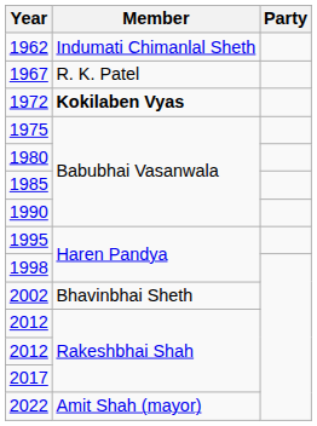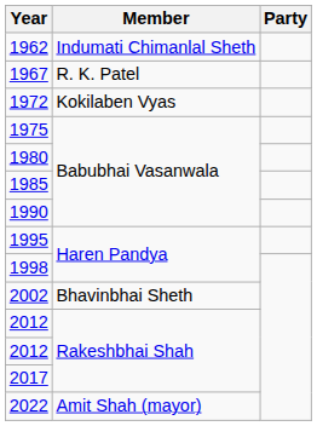1972 | Member: bold -> normal
